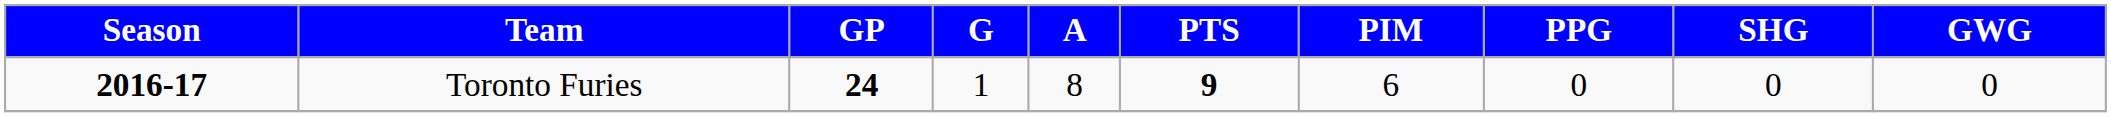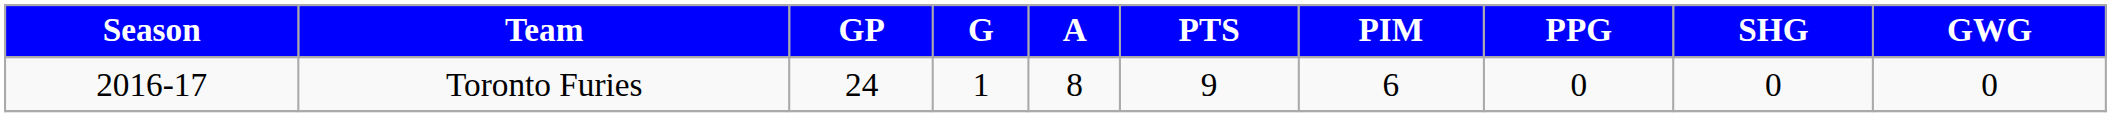Toronto Furies | Season: bold -> normal
Toronto Furies | GP: bold -> normal
Toronto Furies | PTS: bold -> normal
